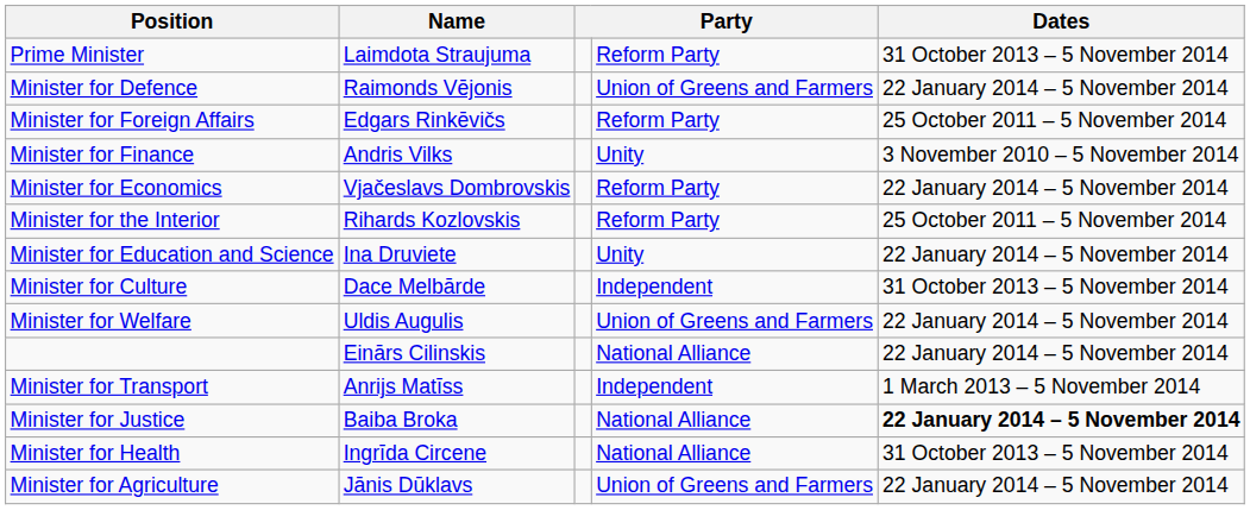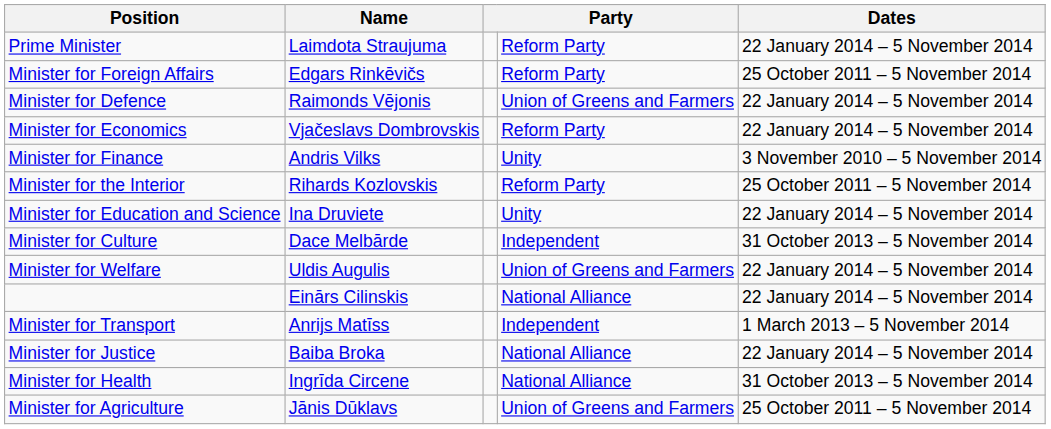Prime Minister | Dates: 31 October 2013 – 5 November 2014 -> 22 January 2014 – 5 November 2014
rows swapped: Minister for Defence <-> Minister for Foreign Affairs
rows swapped: Minister for Economics <-> Minister for Finance
Minister for Justice | Dates: bold -> normal
Minister for Agriculture | Dates: 22 January 2014 – 5 November 2014 -> 25 October 2011 – 5 November 2014
